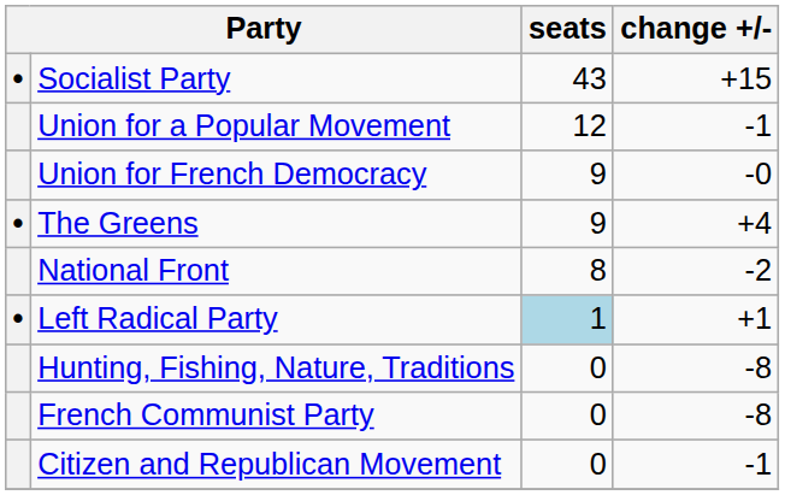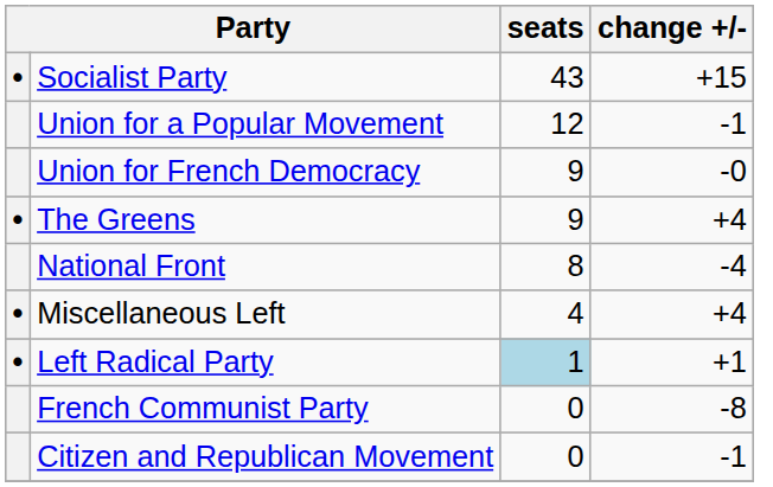National Front | change +/-: -2 -> -4
+ row: • | Miscellaneous Left | 4 | +4
- row: Hunting, Fishing, Nature, Traditions | 0 | -8
